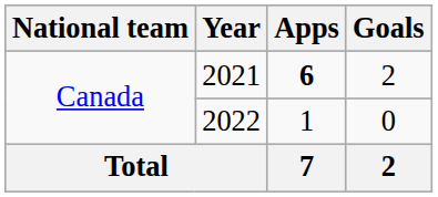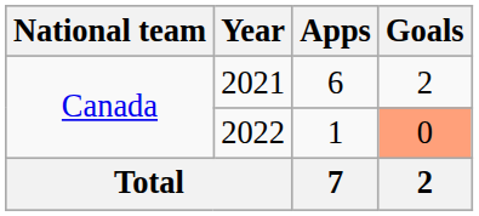2021 | Apps: bold -> normal
2022 | Goals: no background -> lightsalmon background
